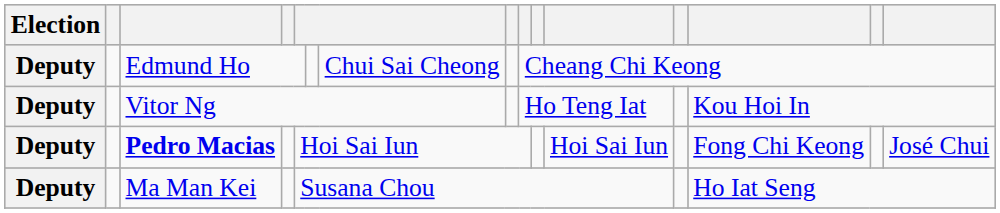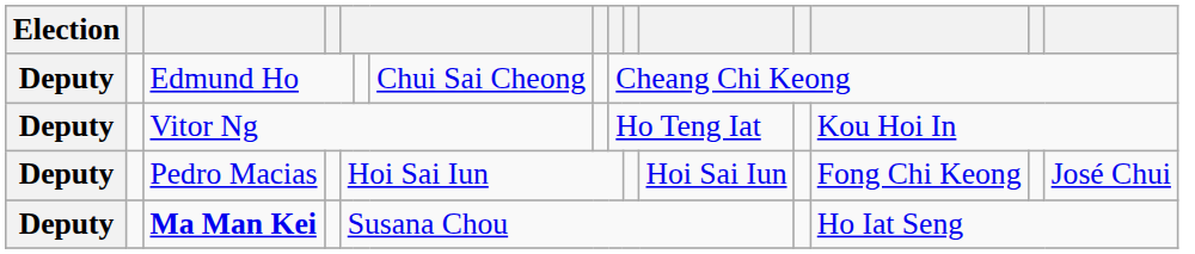Pedro Macias | column 3: bold -> normal
Ma Man Kei | column 3: normal -> bold
